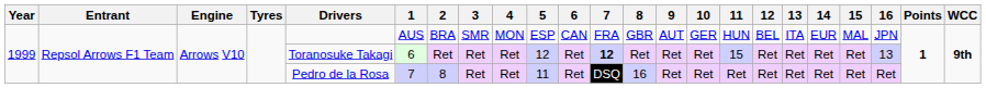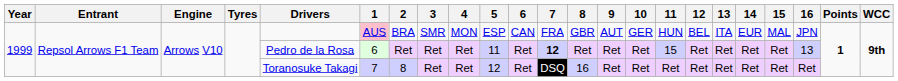row 2 | 1: no background -> pink background
row 3 | Drivers: Toranosuke Takagi -> Pedro de la Rosa
row 3 | 5: 12 -> 11
row 4 | Drivers: Pedro de la Rosa -> Toranosuke Takagi
row 4 | 5: 11 -> 12
